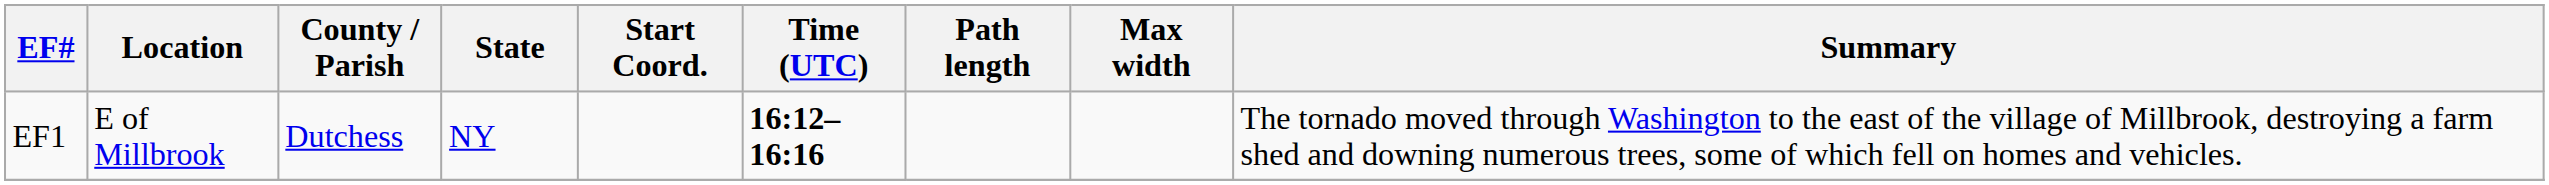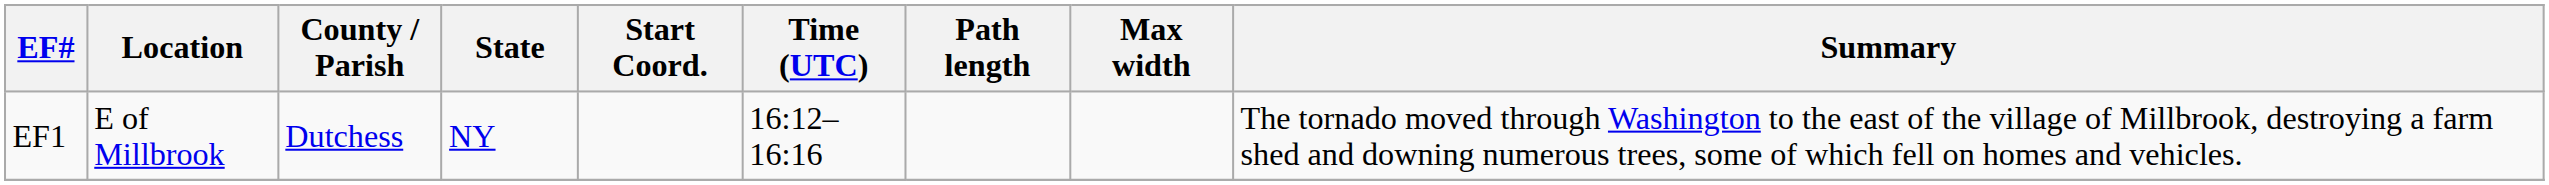EF1 | Time (UTC): bold -> normal
